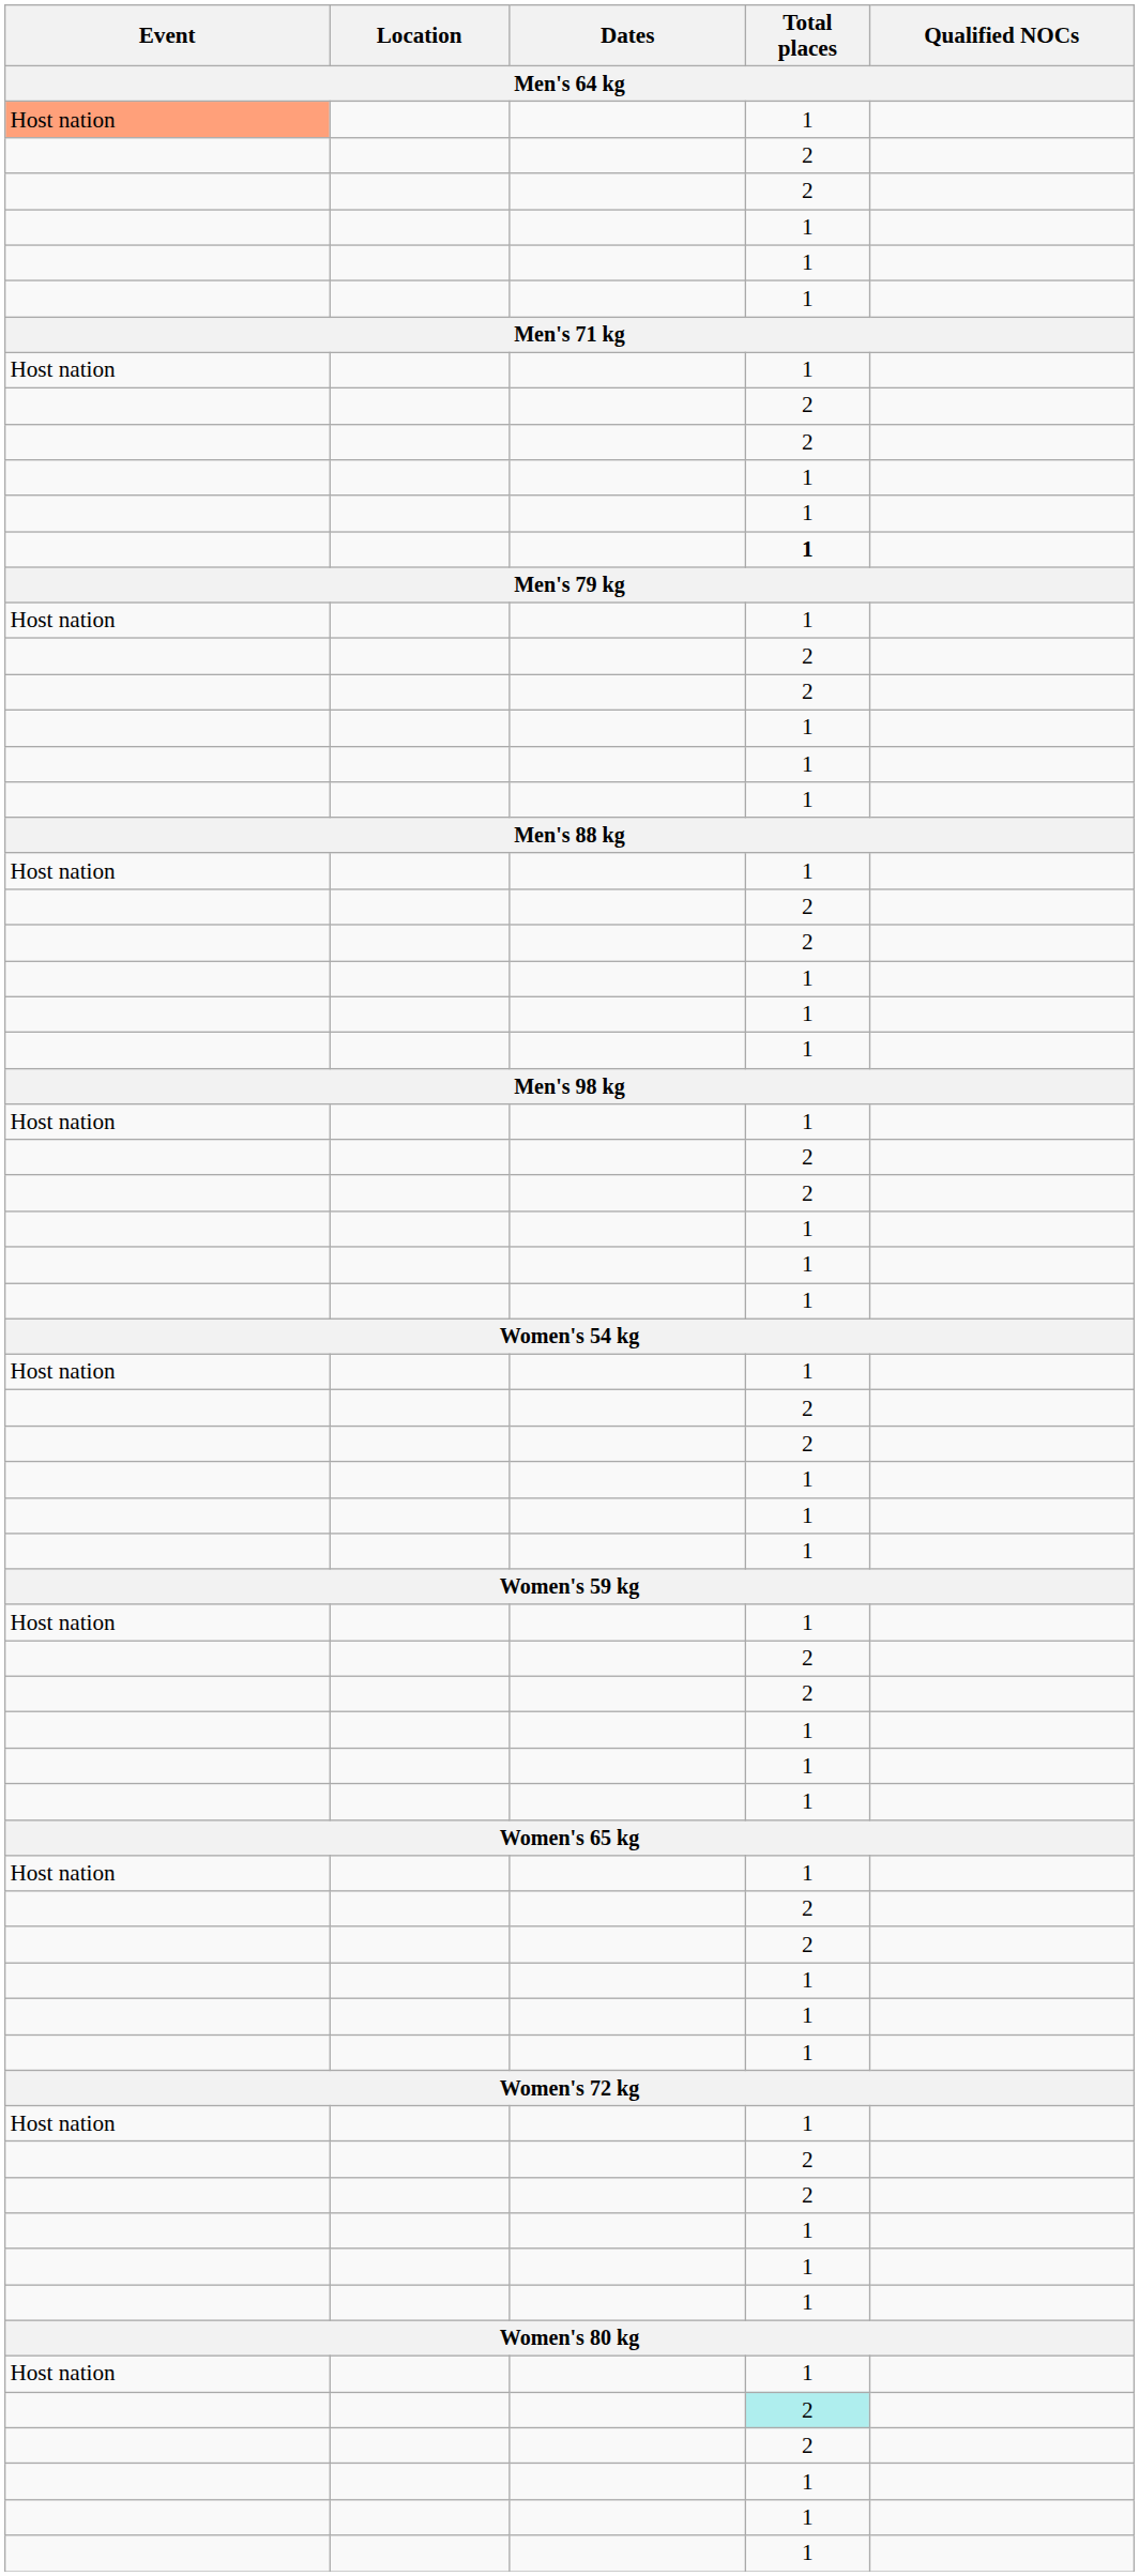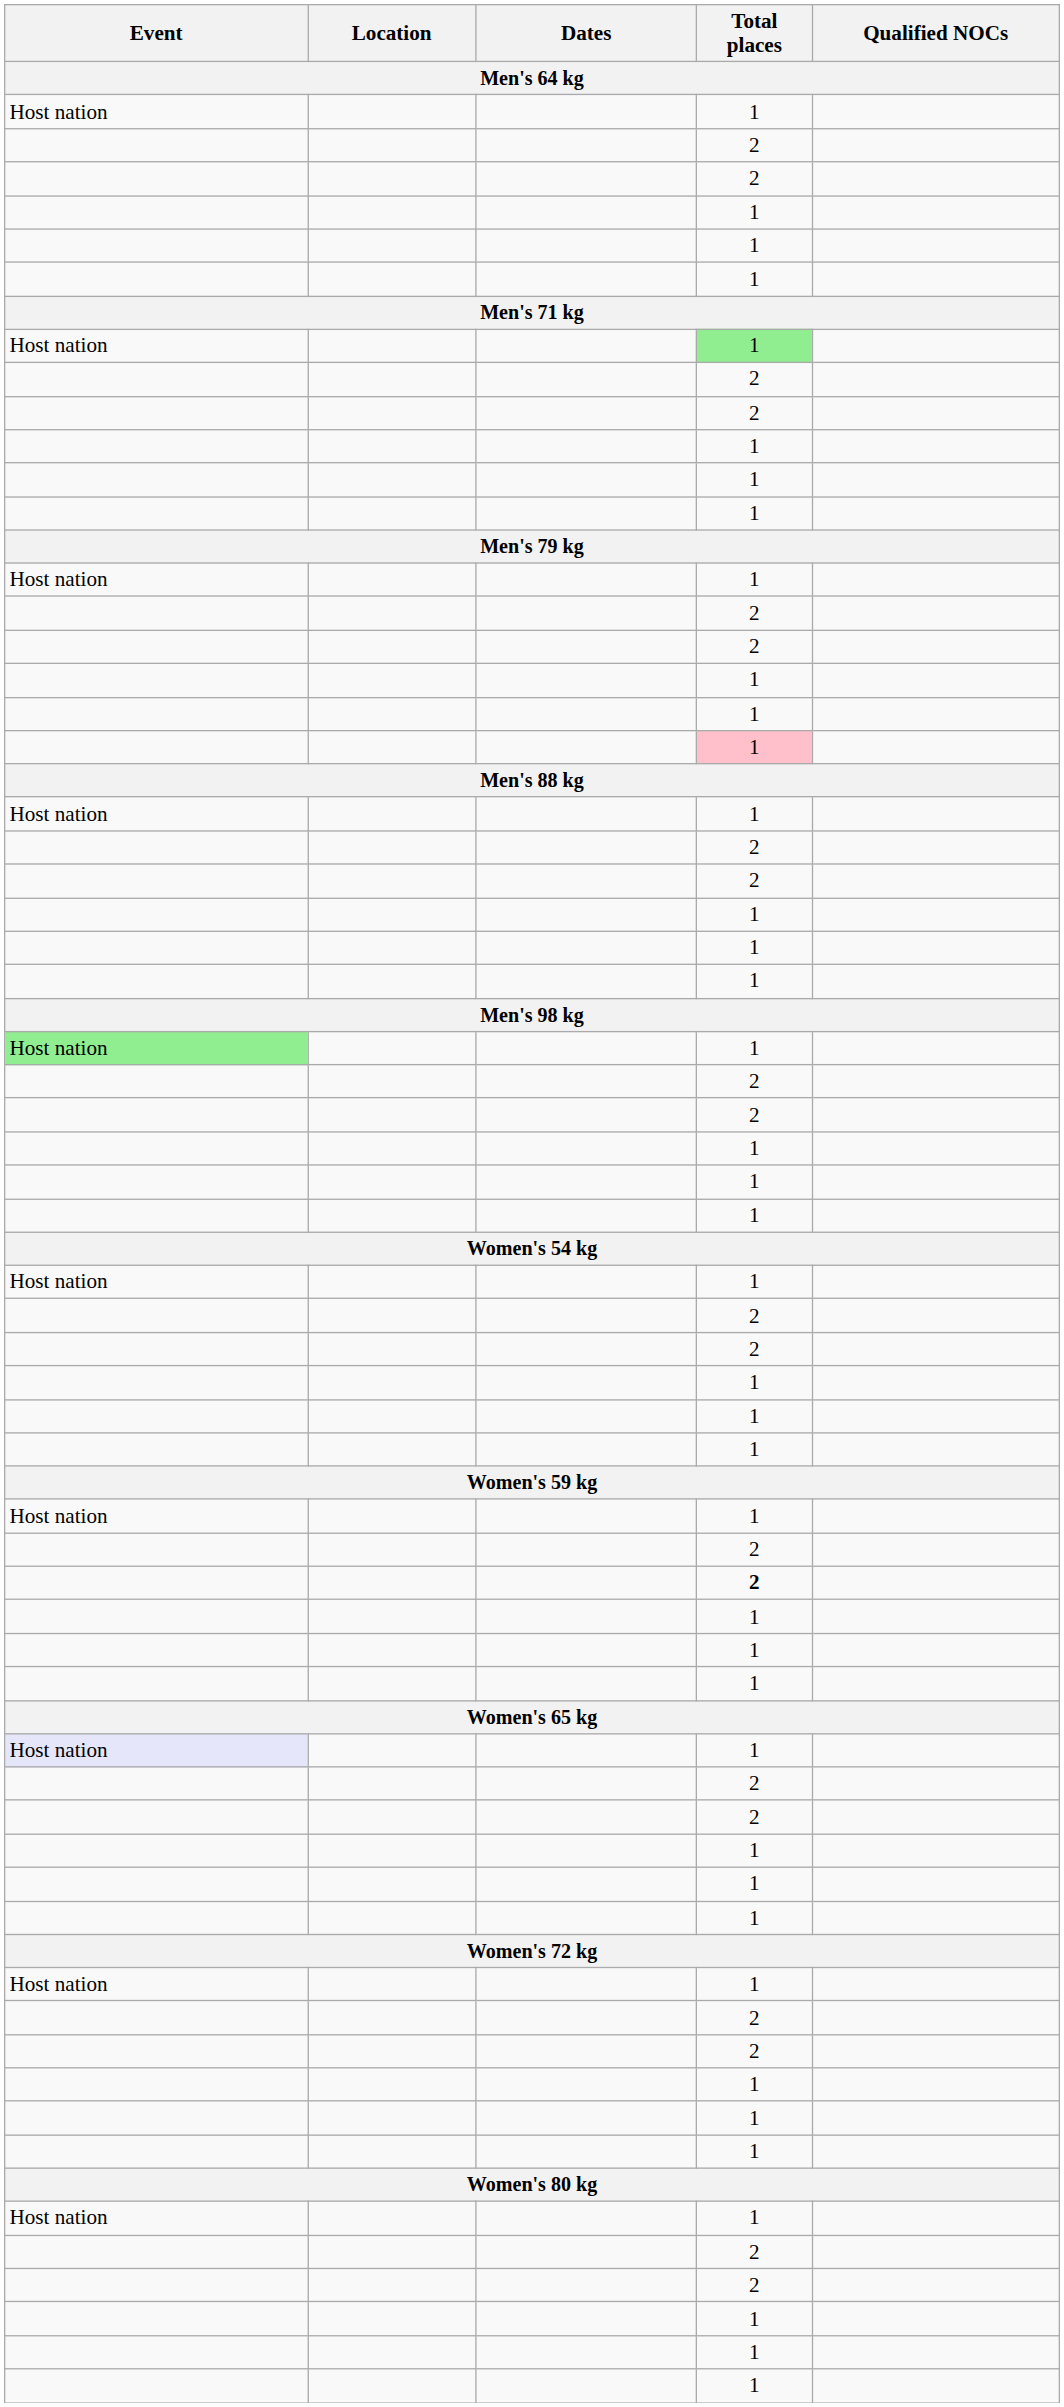row 3 | Event: lightsalmon background -> no background
row 10 | Total places: no background -> lightgreen background
row 15 | Total places: bold -> normal
row 22 | Total places: no background -> pink background
row 31 | Event: no background -> lightgreen background
row 47 | Total places: normal -> bold
row 52 | Event: no background -> lavender background
row 67 | Total places: paleturquoise background -> no background
